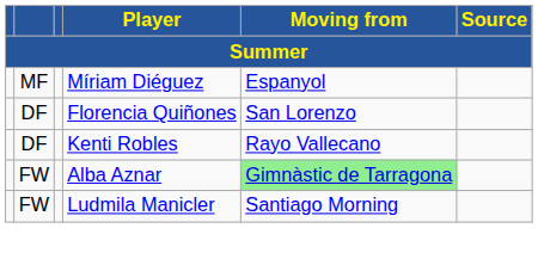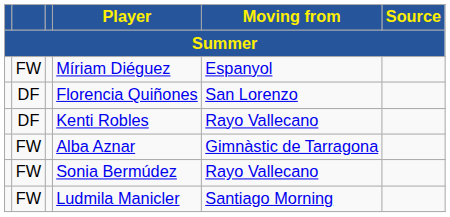Míriam Diéguez | column 2: MF -> FW
Alba Aznar | Moving from: lightgreen background -> no background
+ row: FW | Sonia Bermúdez | Rayo Vallecano
